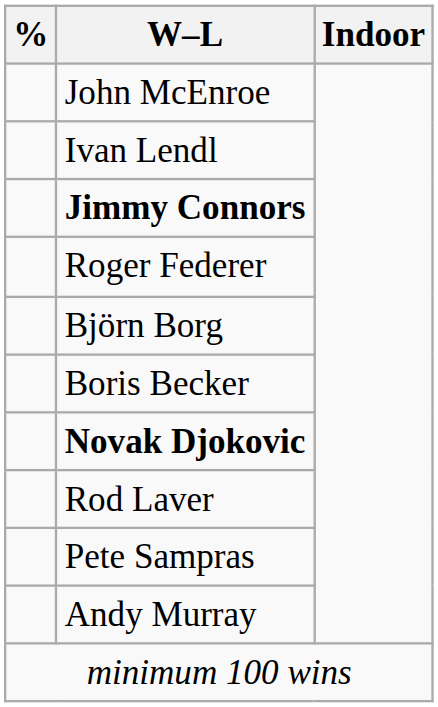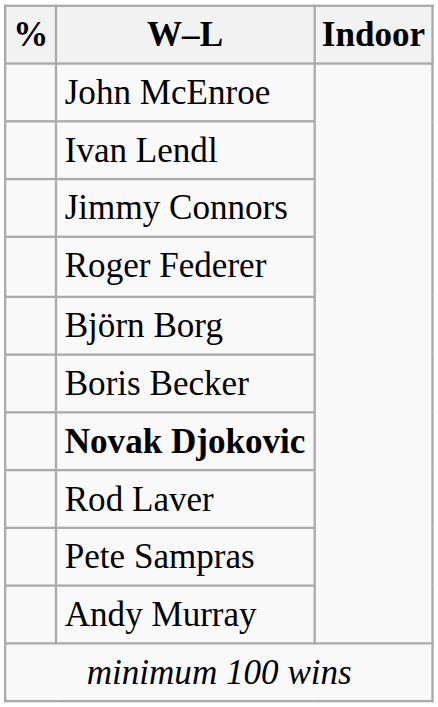Jimmy Connors | W–L: bold -> normal
